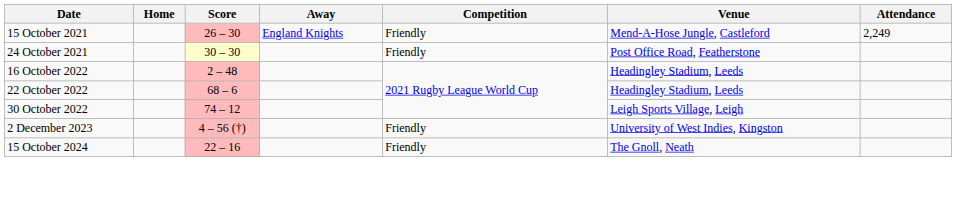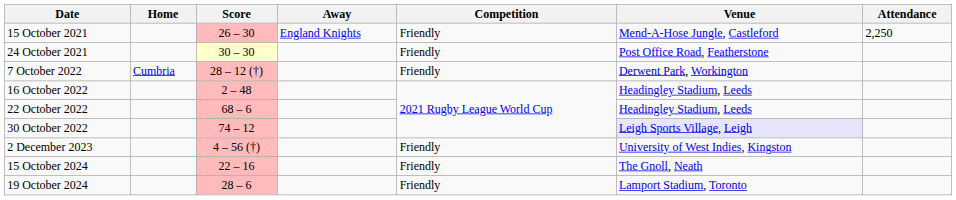15 October 2021 | Attendance: 2,249 -> 2,250
+ row: 7 October 2022 | Cumbria | 28 – 12 (†) | Friendly | Derwent Park, Workington
30 October 2022 | Venue: no background -> lavender background
+ row: 19 October 2024 | 28 – 6 | Friendly | Lamport Stadium, Toronto
